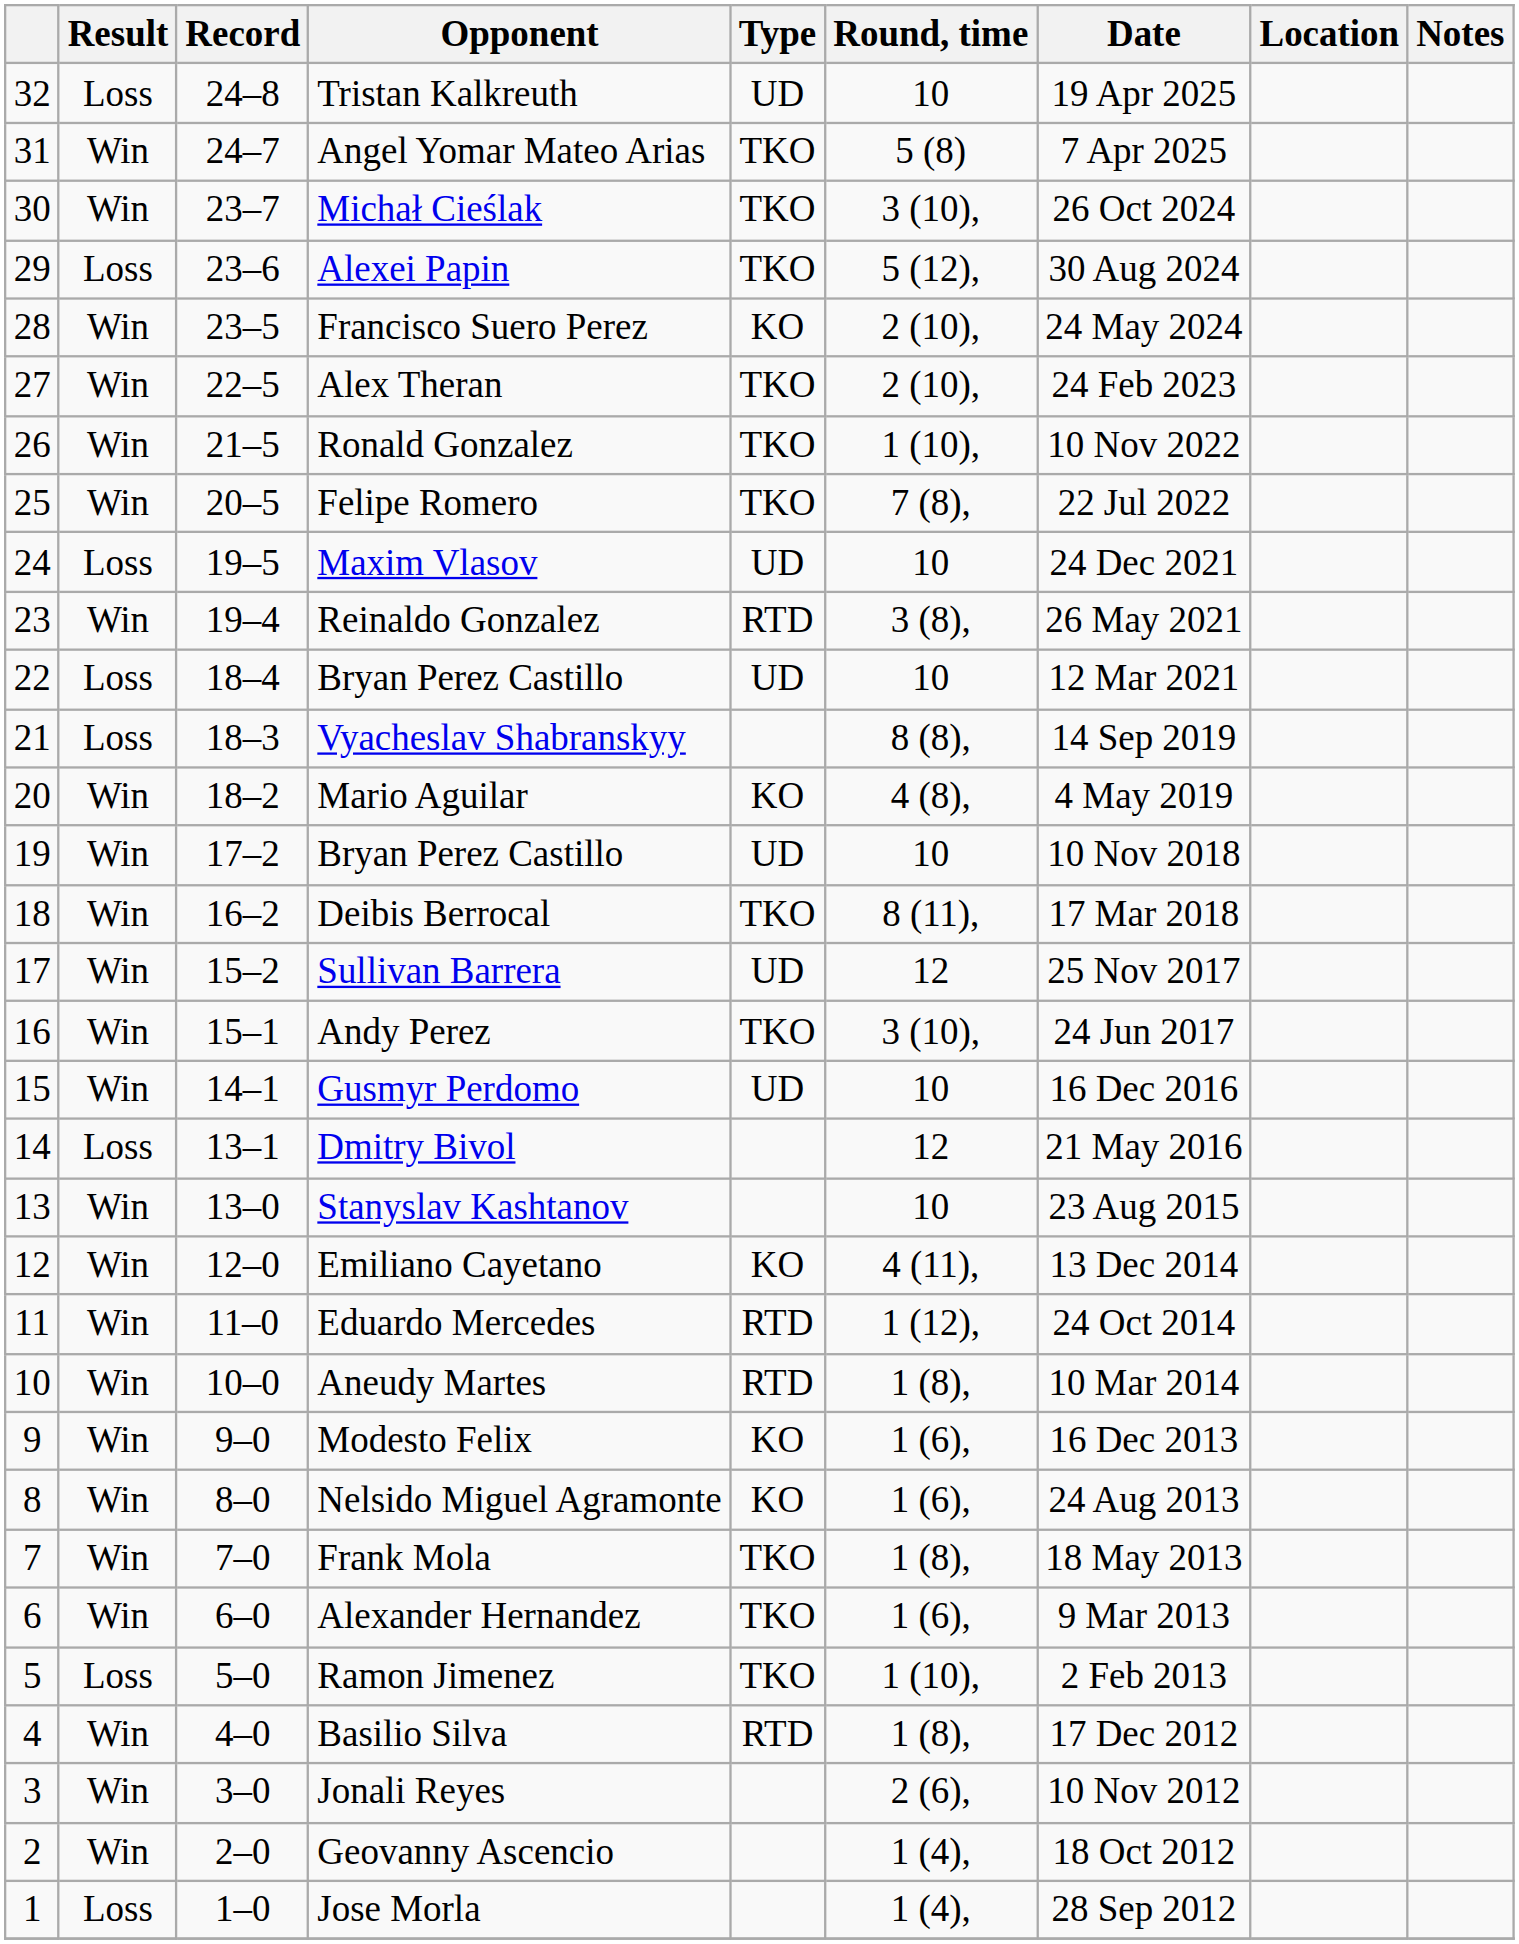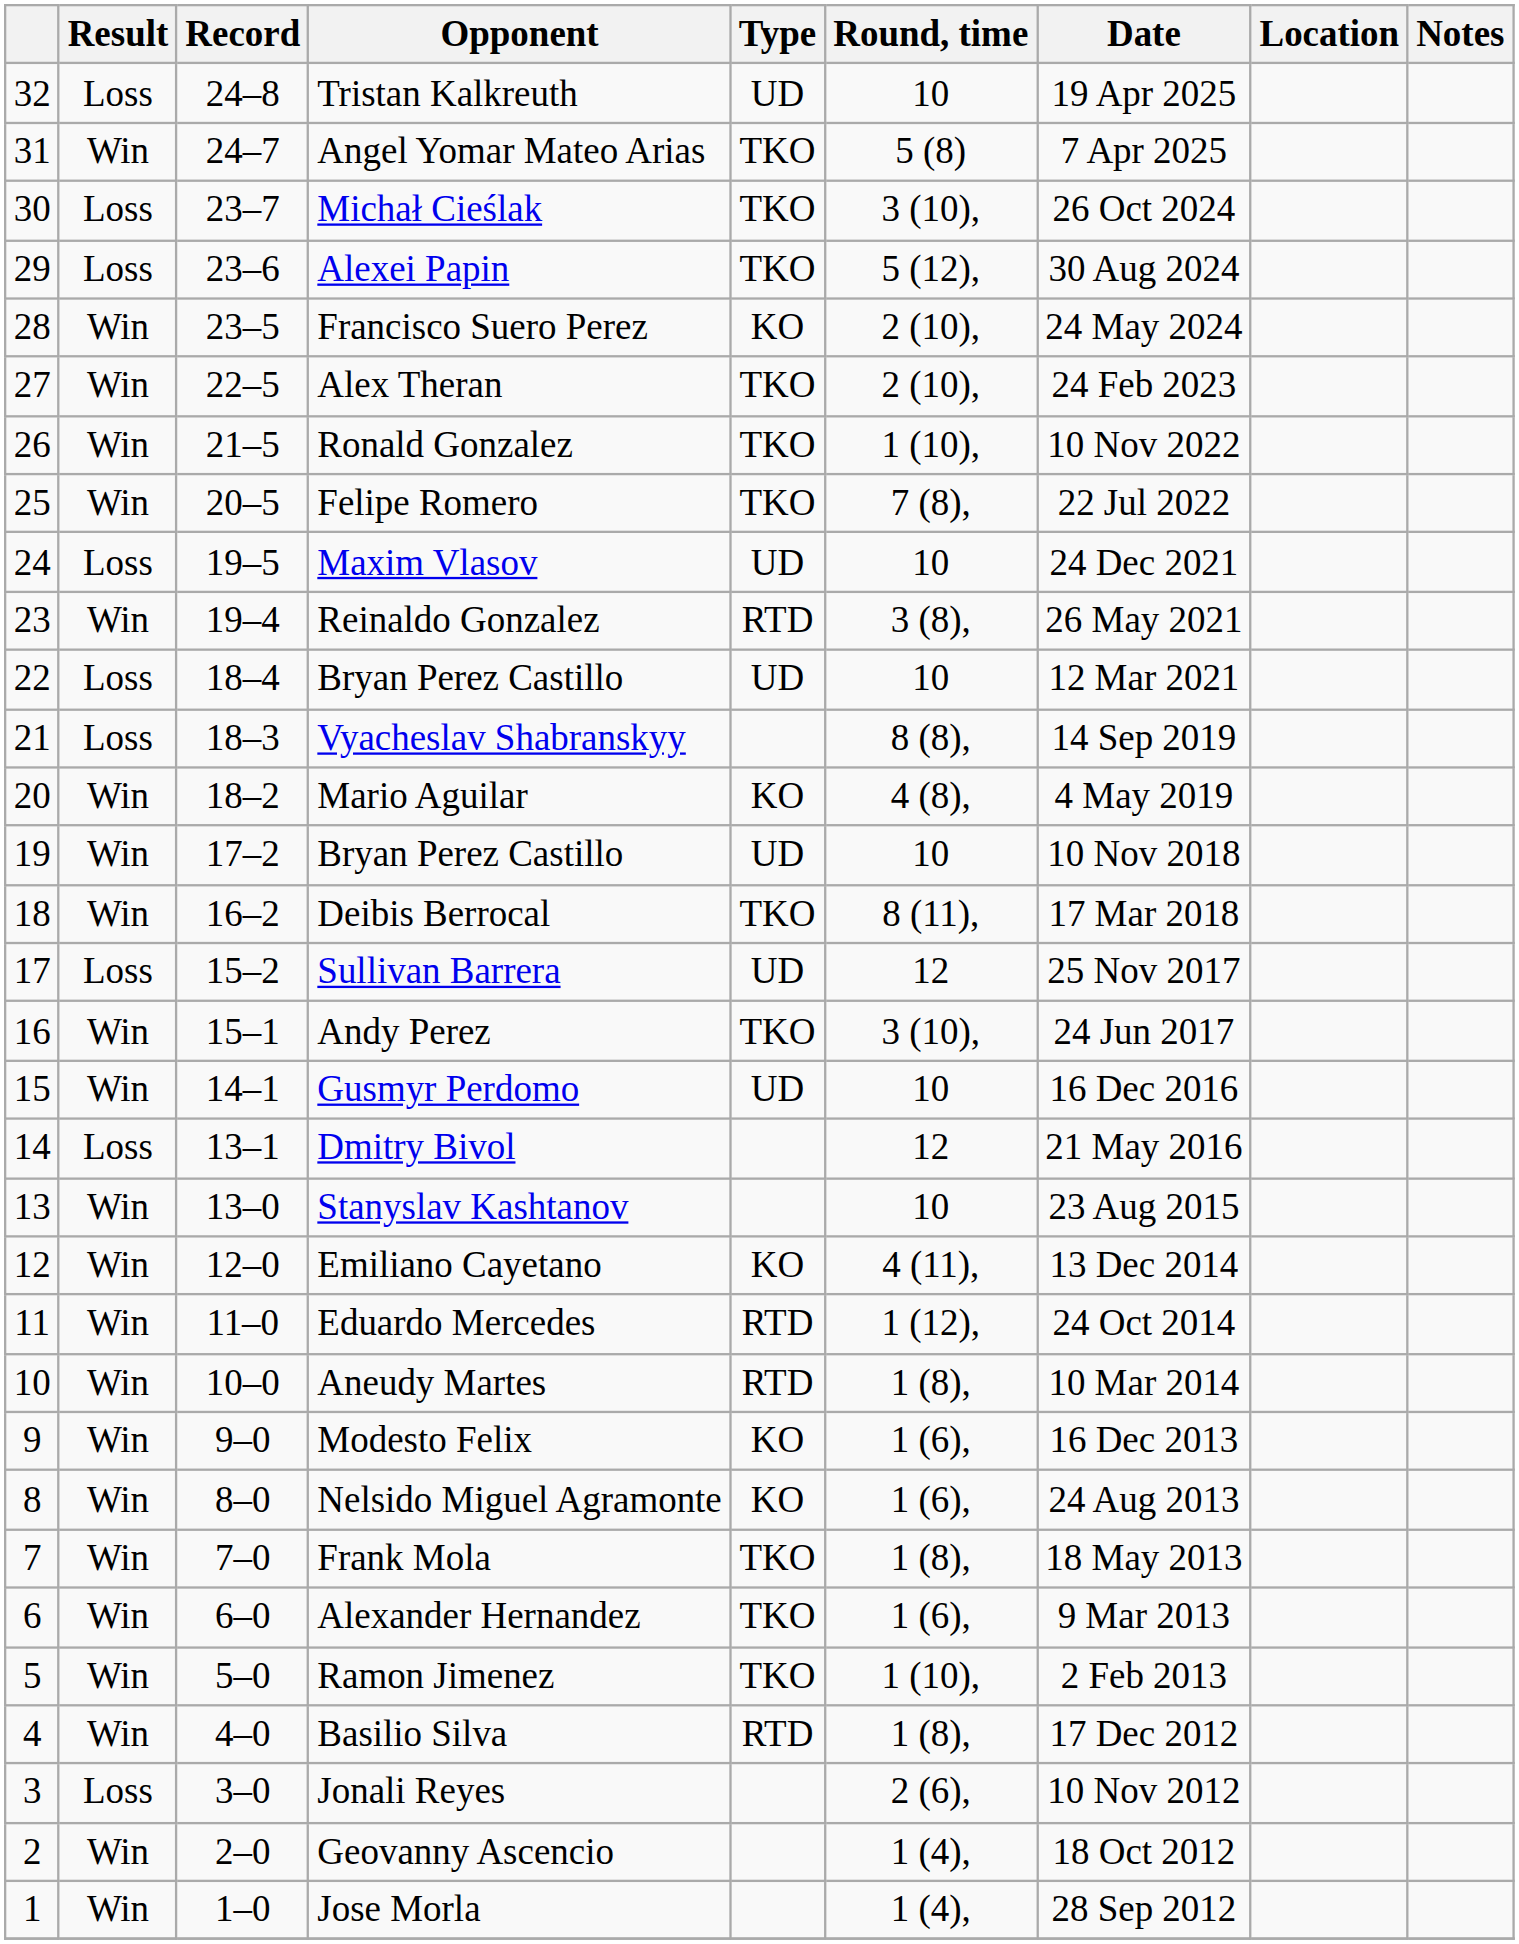Michał Cieślak | Result: Win -> Loss
Sullivan Barrera | Result: Win -> Loss
Ramon Jimenez | Result: Loss -> Win
Jonali Reyes | Result: Win -> Loss
Jose Morla | Result: Loss -> Win
